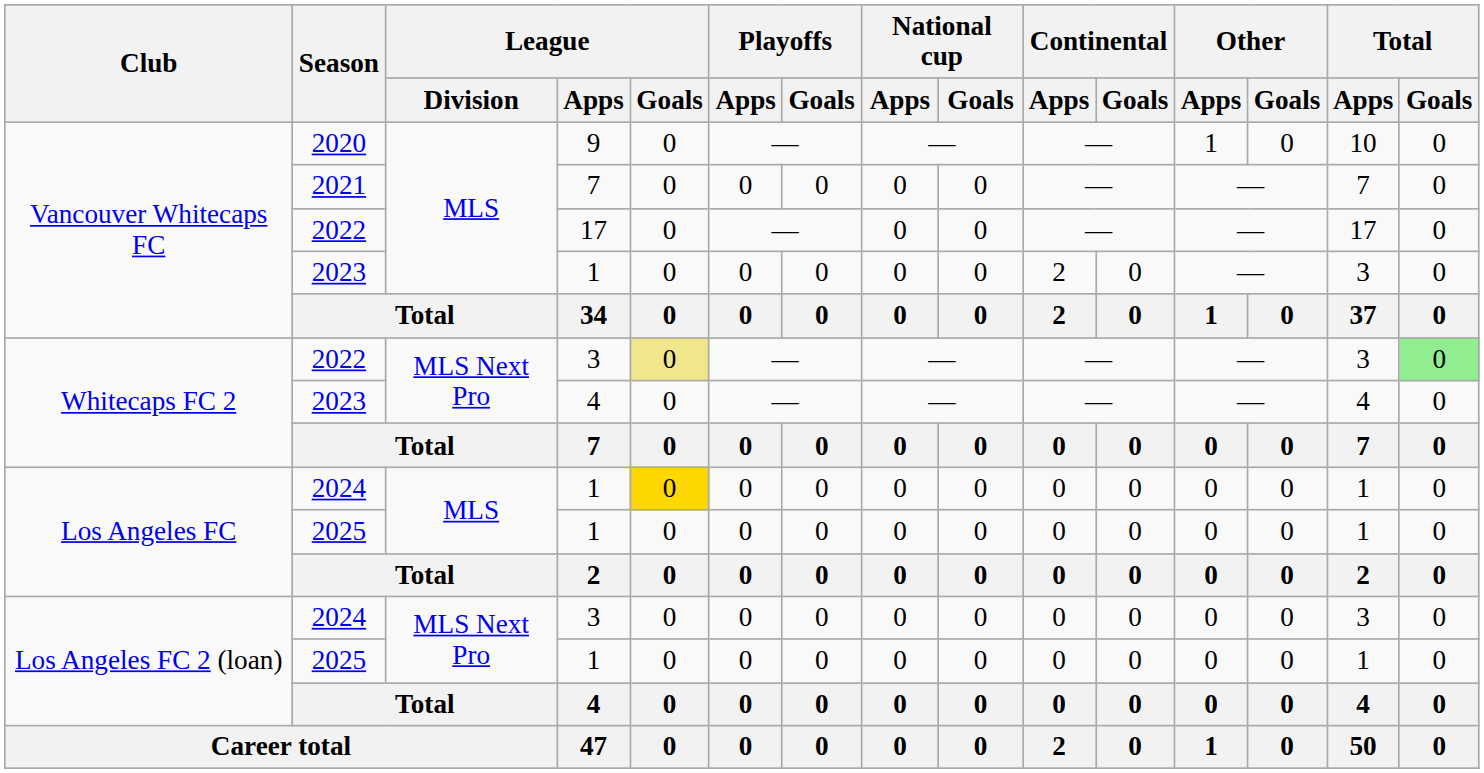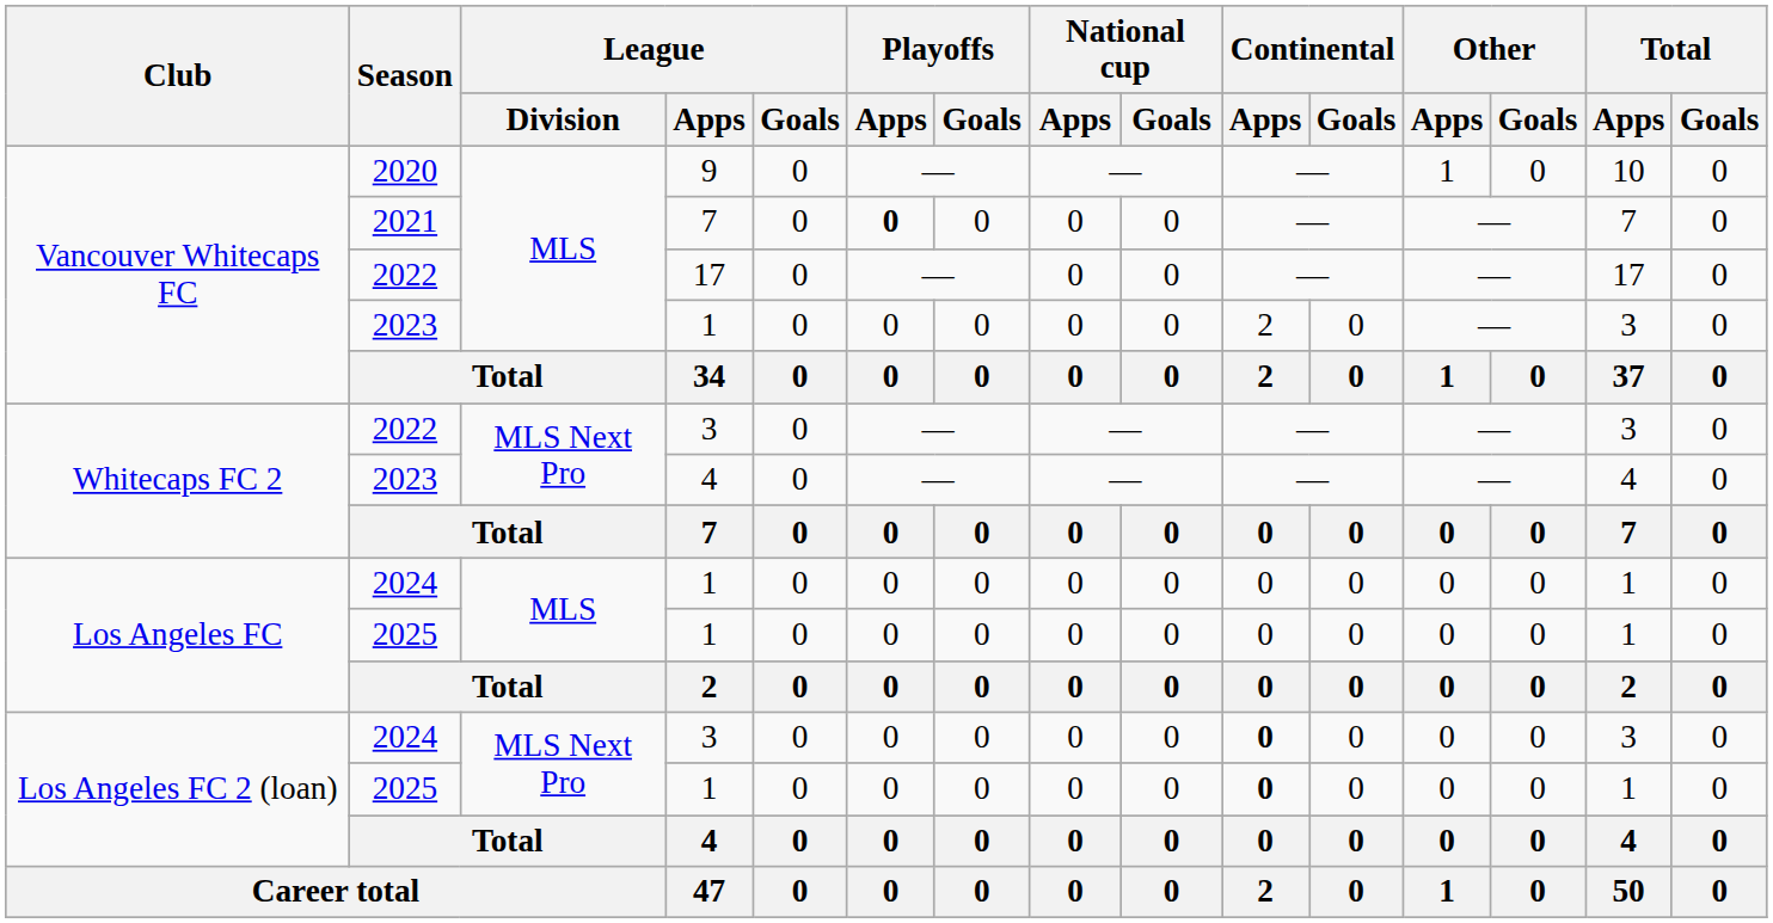2021 | Playoffs / Apps: normal -> bold
Whitecaps FC 2 / 2022 | League / Goals: khaki background -> no background
Whitecaps FC 2 / 2022 | Total / Goals: lightgreen background -> no background
Los Angeles FC / 2024 | League / Goals: gold background -> no background
Los Angeles FC 2 (loan) / 2024 | Continental / Apps: normal -> bold
Los Angeles FC 2 (loan) / 2025 | Continental / Apps: normal -> bold
